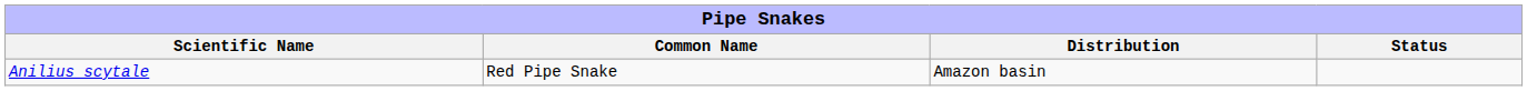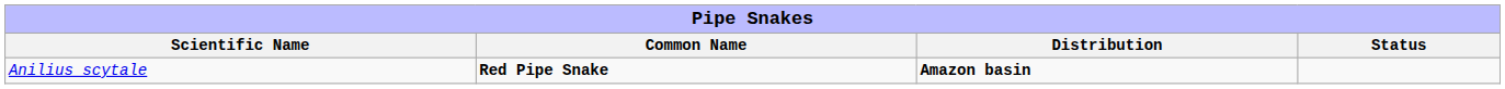Anilius scytale | column 2: normal -> bold
Anilius scytale | column 3: normal -> bold
